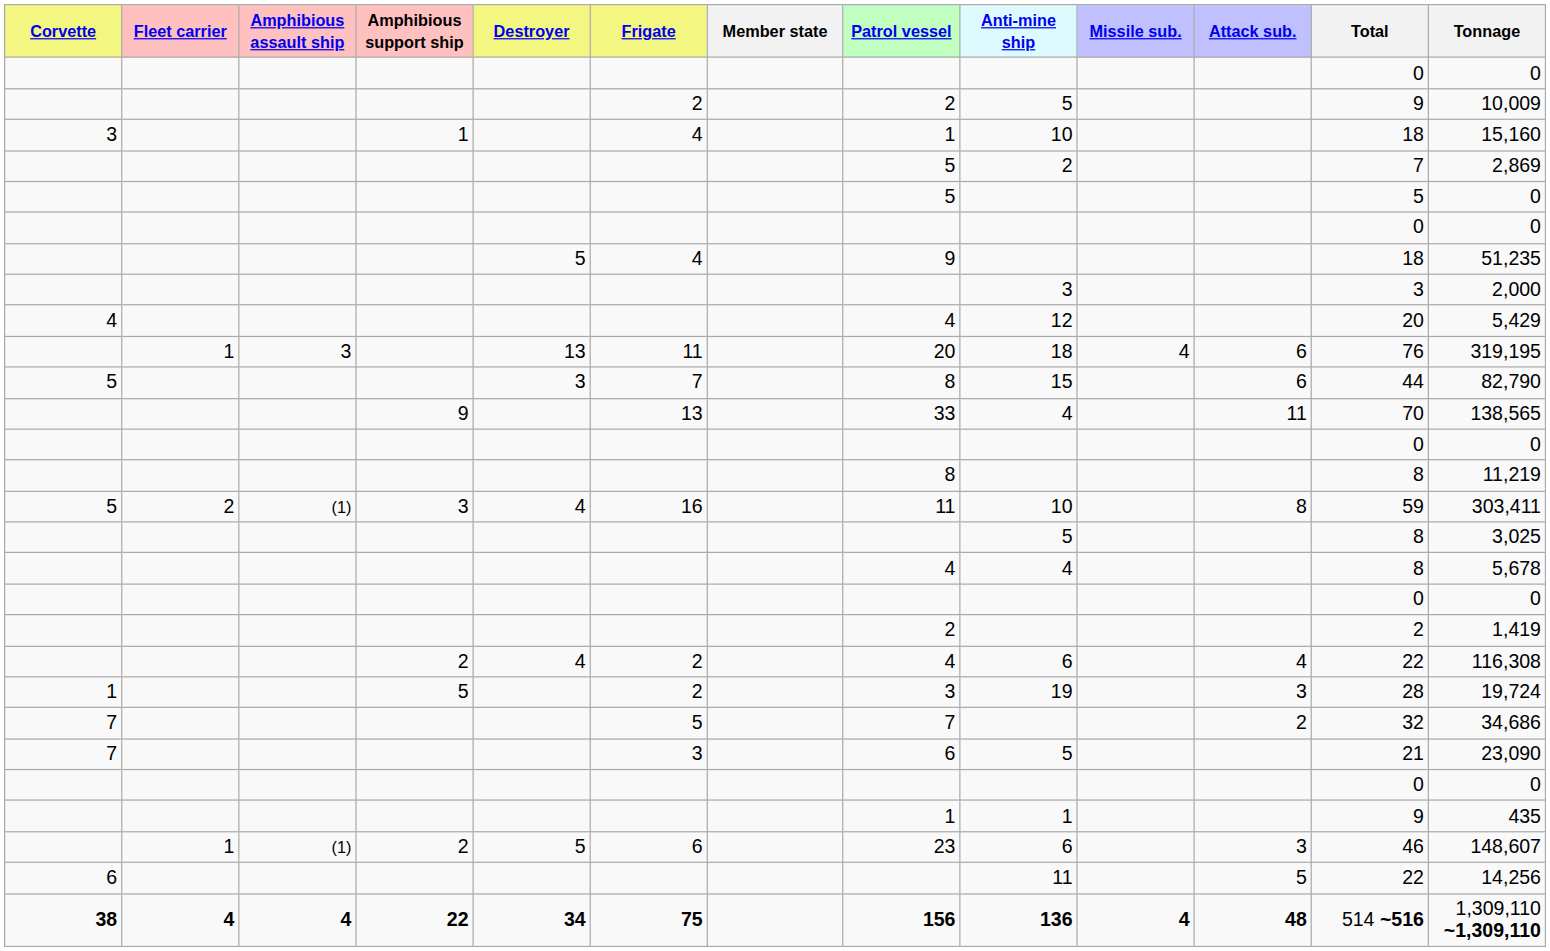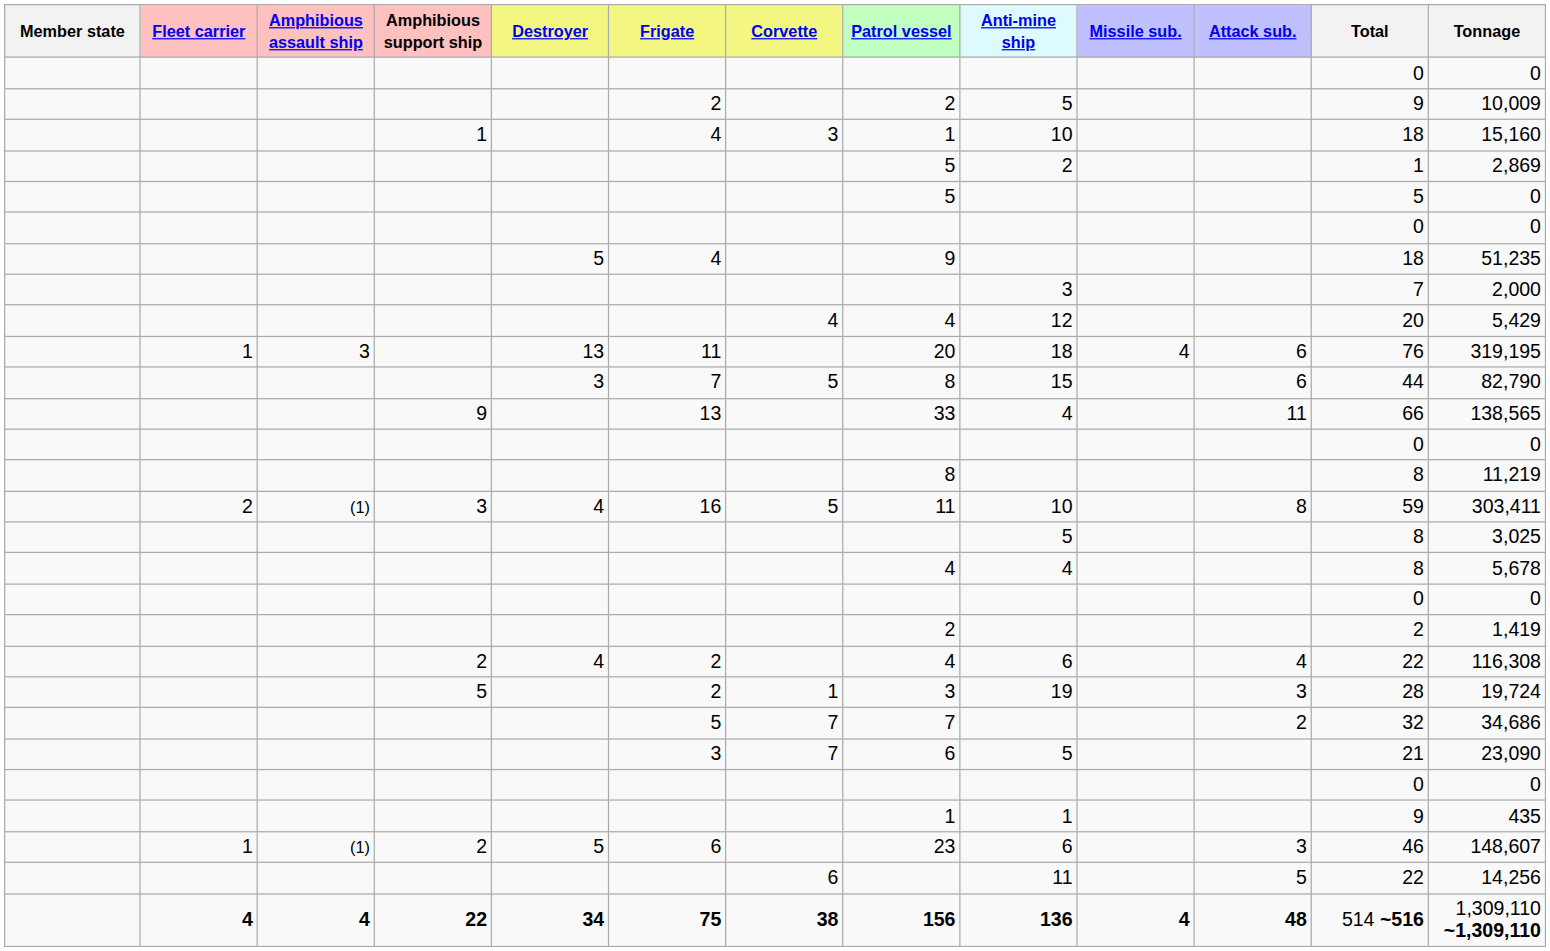columns swapped: Member state <-> Corvette
row 5 | Total: 7 -> 1
row 9 | Total: 3 -> 7
row 13 | Total: 70 -> 66
